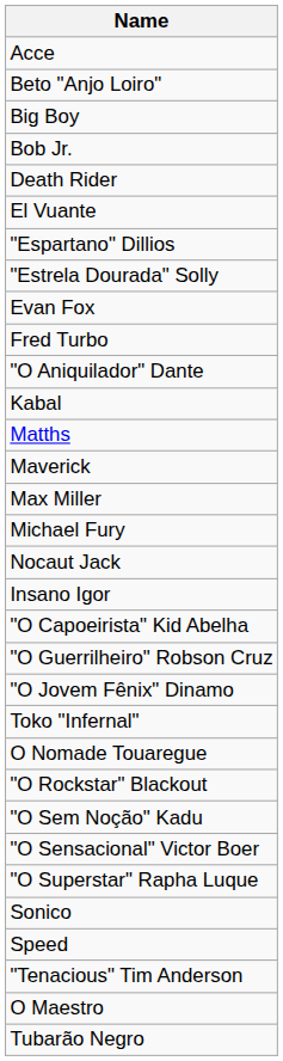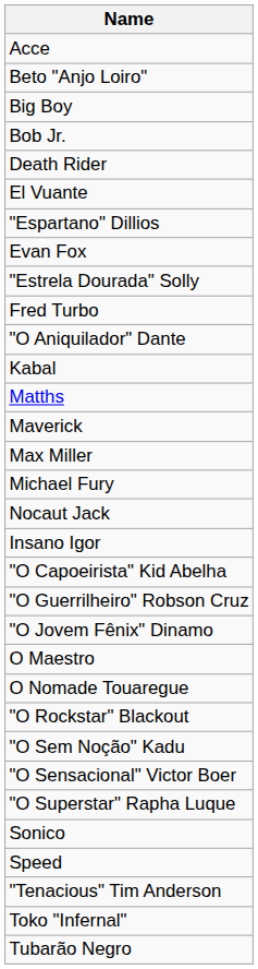row 9 | column 1: "Estrela Dourada" Solly -> Evan Fox
row 10 | column 1: Evan Fox -> "Estrela Dourada" Solly
row 23 | column 1: Toko "Infernal" -> O Maestro
row 32 | column 1: O Maestro -> Toko "Infernal"
